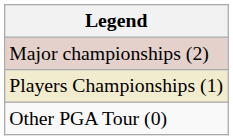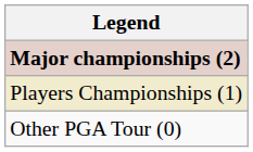row 2 | column 1: normal -> bold
